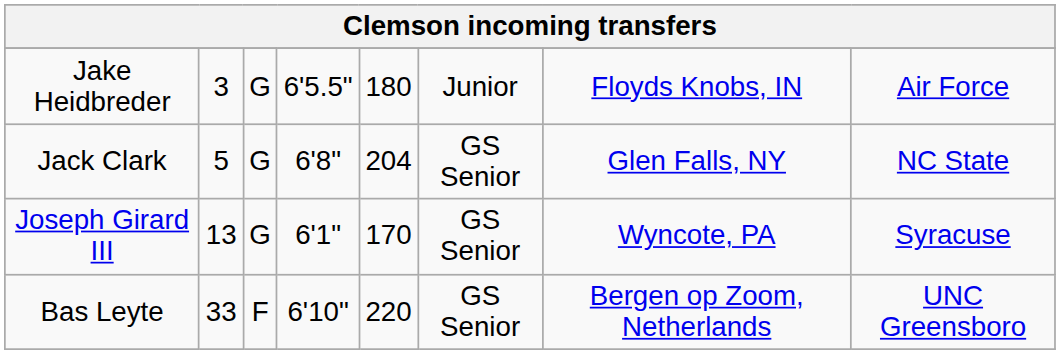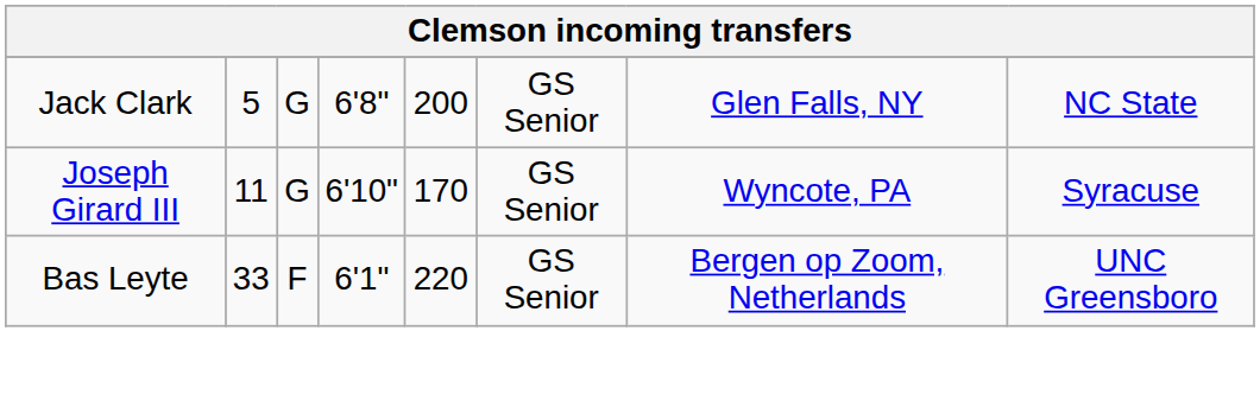- row: Jake Heidbreder | 3 | G | 6'5.5" | 180 | Junior | Floyds Knobs, IN | Air Force
Jack Clark | column 5: 204 -> 200
Joseph Girard III | column 2: 13 -> 11
Joseph Girard III | column 4: 6'1" -> 6'10"
Bas Leyte | column 4: 6'10" -> 6'1"
